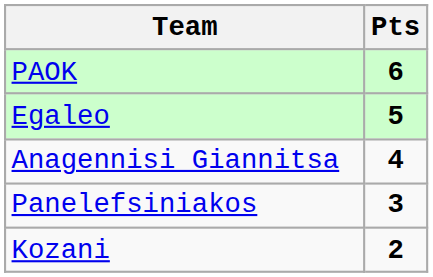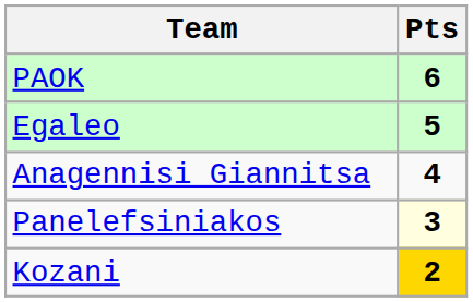Panelefsiniakos | Pts: no background -> lightyellow background
Kozani | Pts: no background -> gold background
